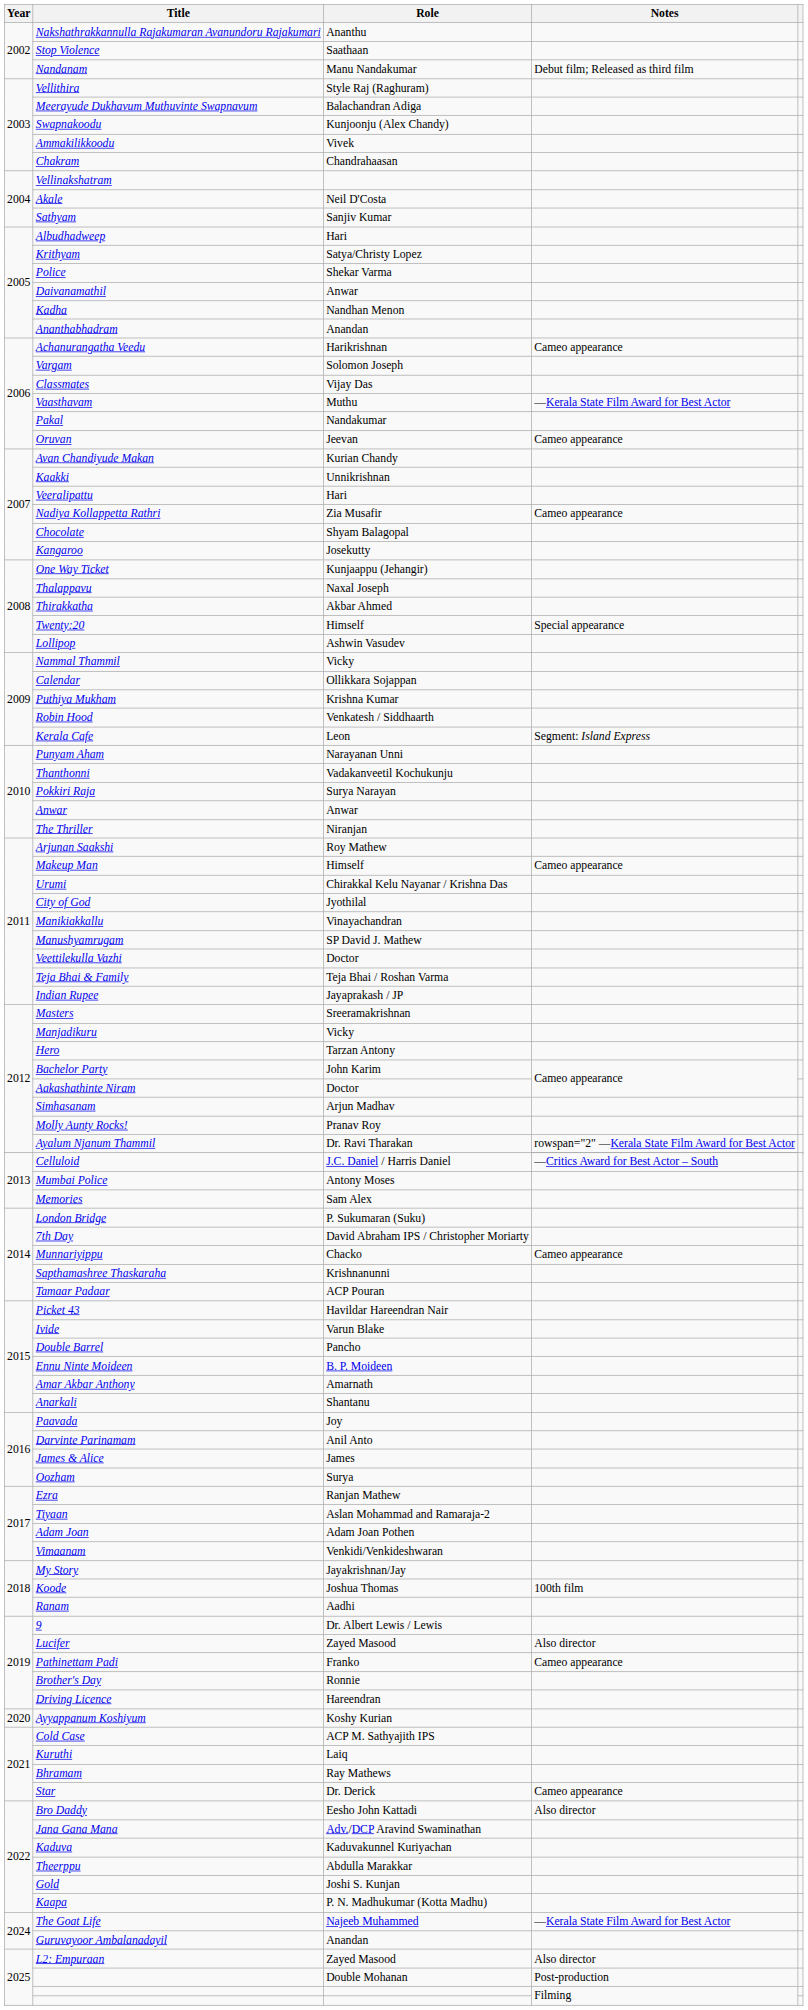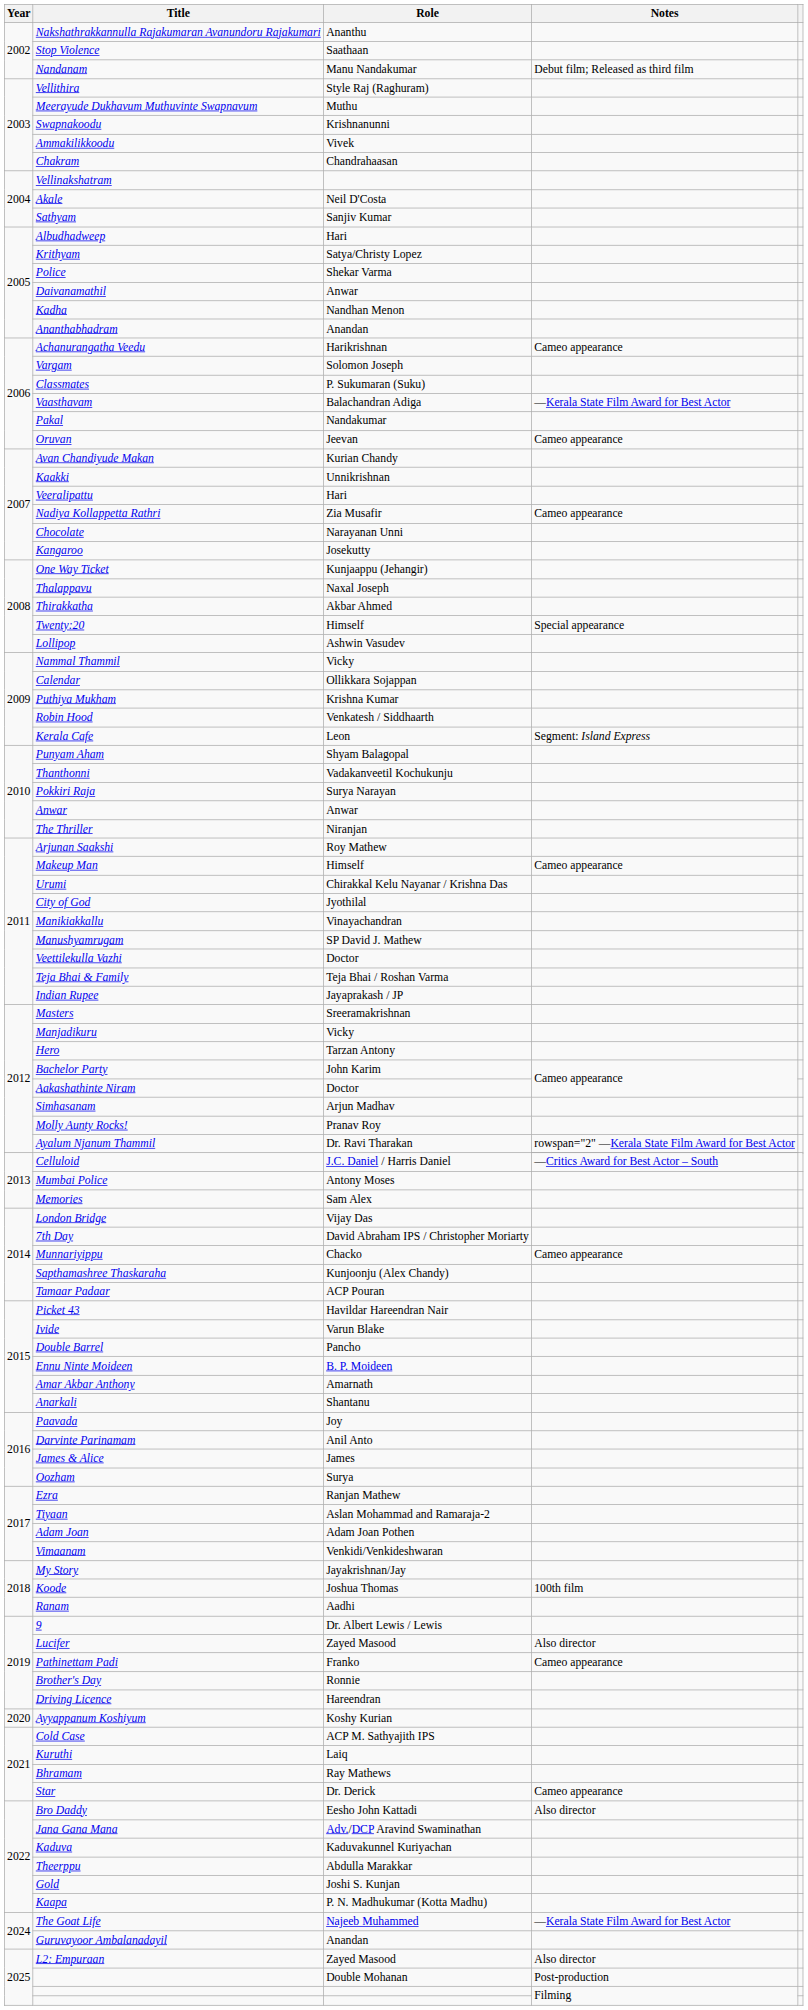Meerayude Dukhavum Muthuvinte Swapnavum | Role: Balachandran Adiga -> Muthu
Swapnakoodu | Role: Kunjoonju (Alex Chandy) -> Krishnanunni
Classmates | Role: Vijay Das -> P. Sukumaran (Suku)
Vaasthavam | Role: Muthu -> Balachandran Adiga
Chocolate | Role: Shyam Balagopal -> Narayanan Unni
Punyam Aham | Role: Narayanan Unni -> Shyam Balagopal
London Bridge | Role: P. Sukumaran (Suku) -> Vijay Das
Sapthamashree Thaskaraha | Role: Krishnanunni -> Kunjoonju (Alex Chandy)
